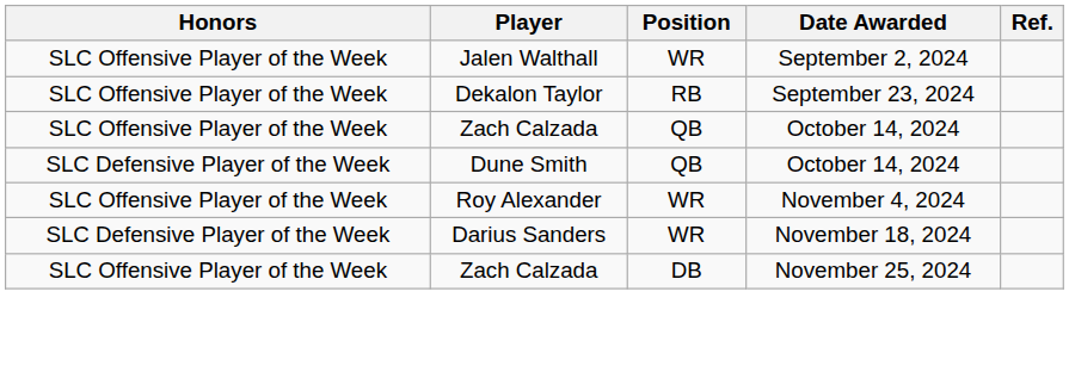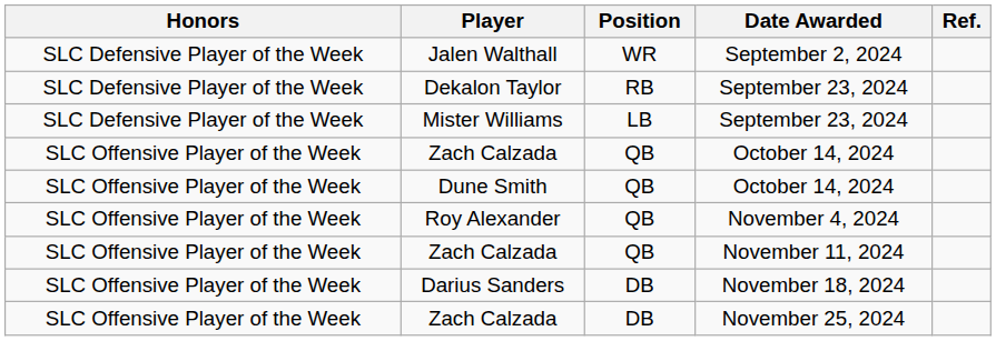Jalen Walthall | Honors: SLC Offensive Player of the Week -> SLC Defensive Player of the Week
Dekalon Taylor | Honors: SLC Offensive Player of the Week -> SLC Defensive Player of the Week
+ row: SLC Defensive Player of the Week | Mister Williams | LB | September 23, 2024
Dune Smith | Honors: SLC Defensive Player of the Week -> SLC Offensive Player of the Week
Roy Alexander | Position: WR -> QB
+ row: SLC Offensive Player of the Week | Zach Calzada | QB | November 11, 2024
Darius Sanders | Honors: SLC Defensive Player of the Week -> SLC Offensive Player of the Week
Darius Sanders | Position: WR -> DB
